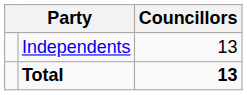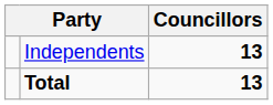Independents | Councillors: normal -> bold
